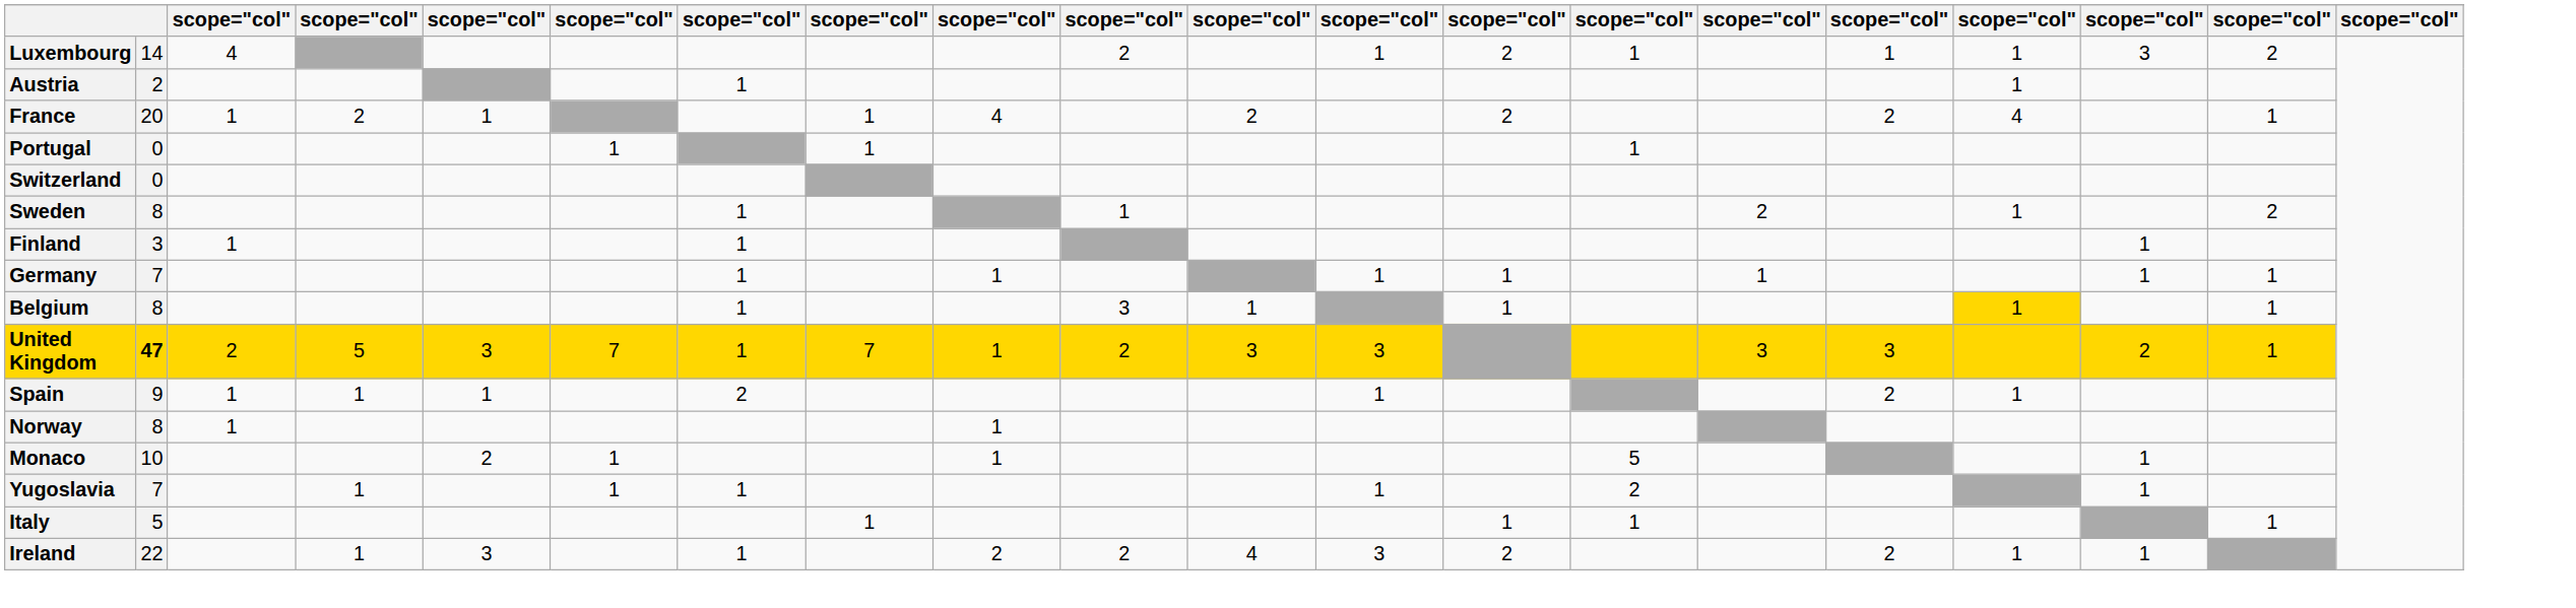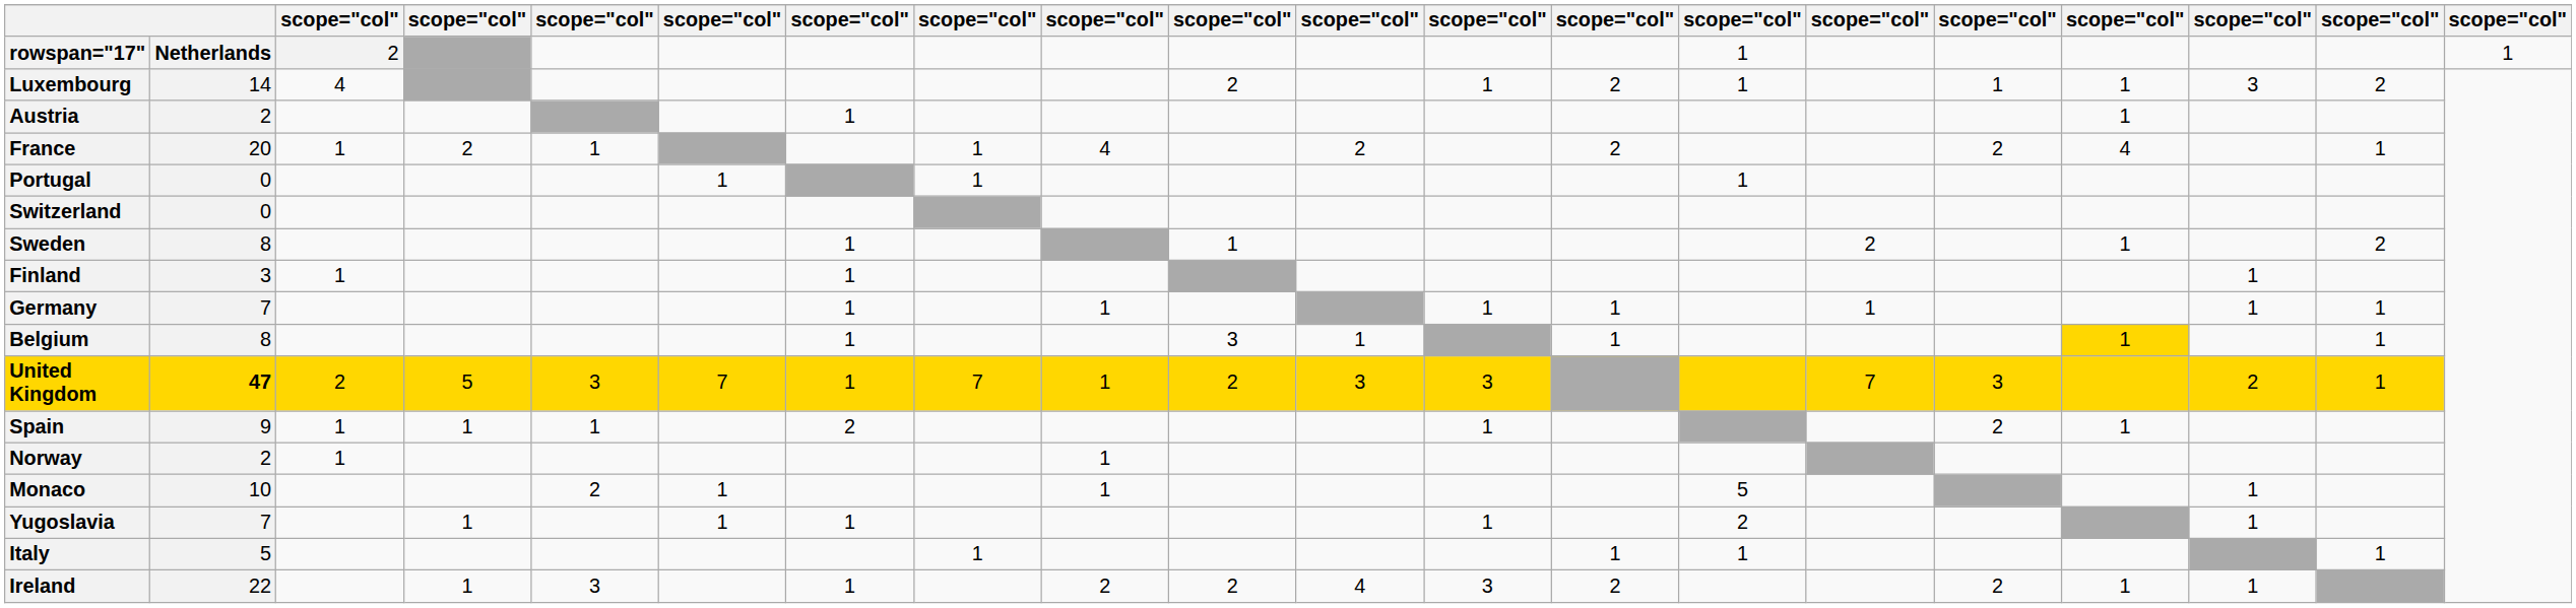+ row: rowspan="17" | Netherlands | 2 | 1 | 1
United Kingdom | column 15: 3 -> 7
Norway | column 2: 8 -> 2
